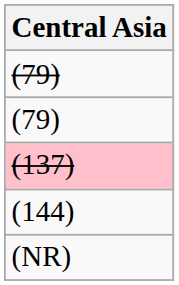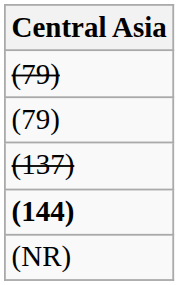row 4 | column 1: pink background -> no background
row 5 | column 1: normal -> bold
